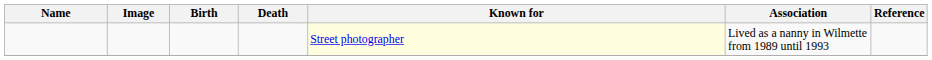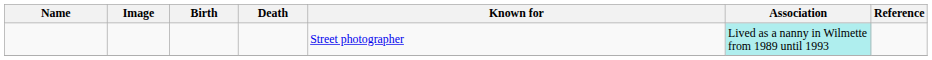row 2 | Known for: lightyellow background -> no background
row 2 | Association: no background -> paleturquoise background
